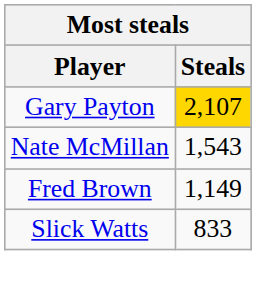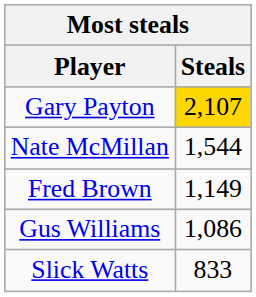Nate McMillan | Steals: 1,543 -> 1,544
+ row: Gus Williams | 1,086
